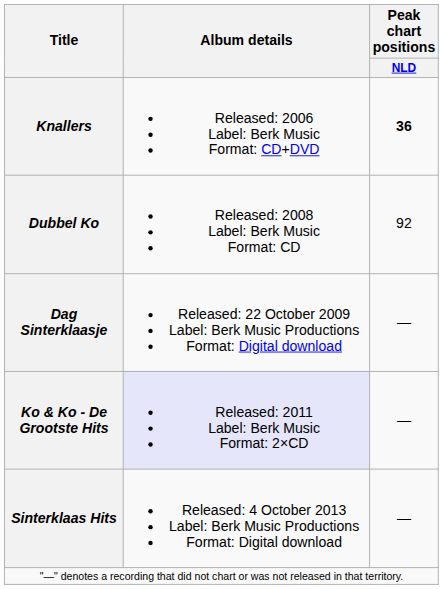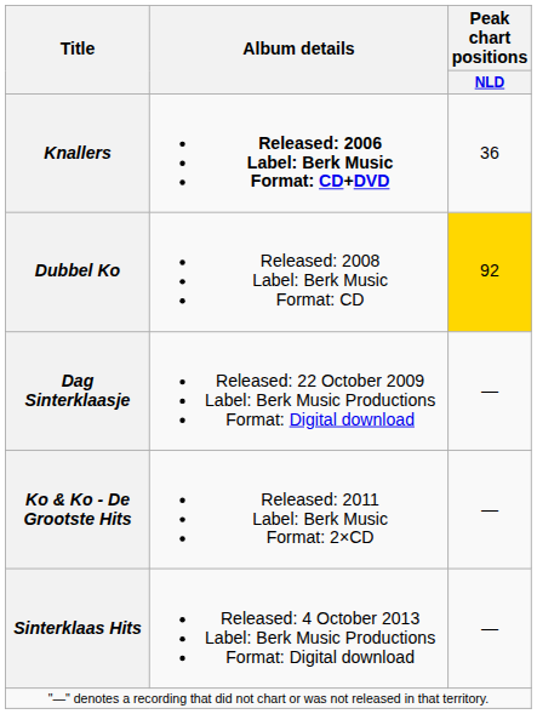Knallers | Album details: normal -> bold
Knallers | Peak chart positions / NLD: bold -> normal
Dubbel Ko | Peak chart positions / NLD: no background -> gold background
Ko & Ko - De Grootste Hits | Album details: lavender background -> no background
